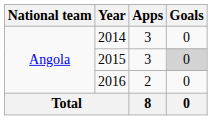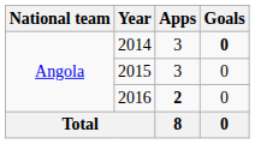2014 | Goals: normal -> bold
2015 | Goals: lightgrey background -> no background
2016 | Apps: normal -> bold
